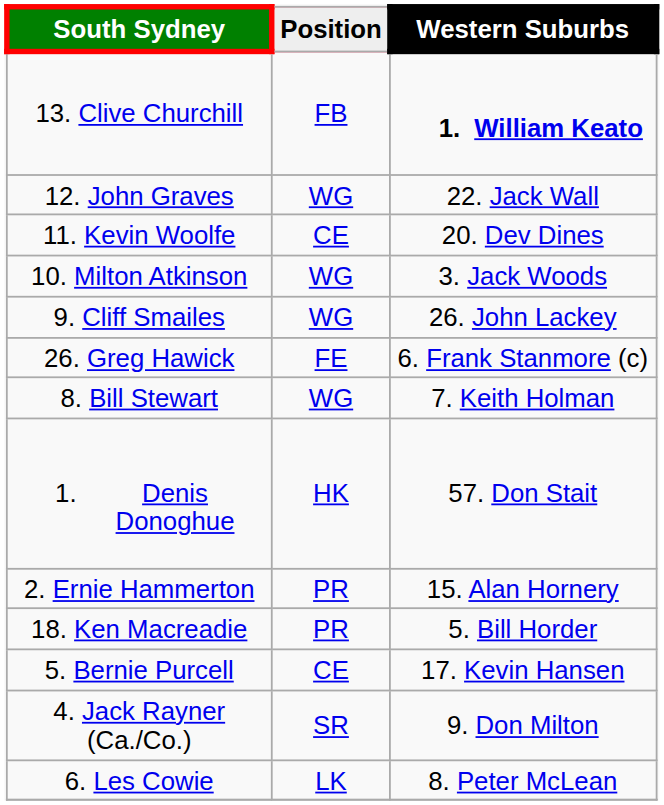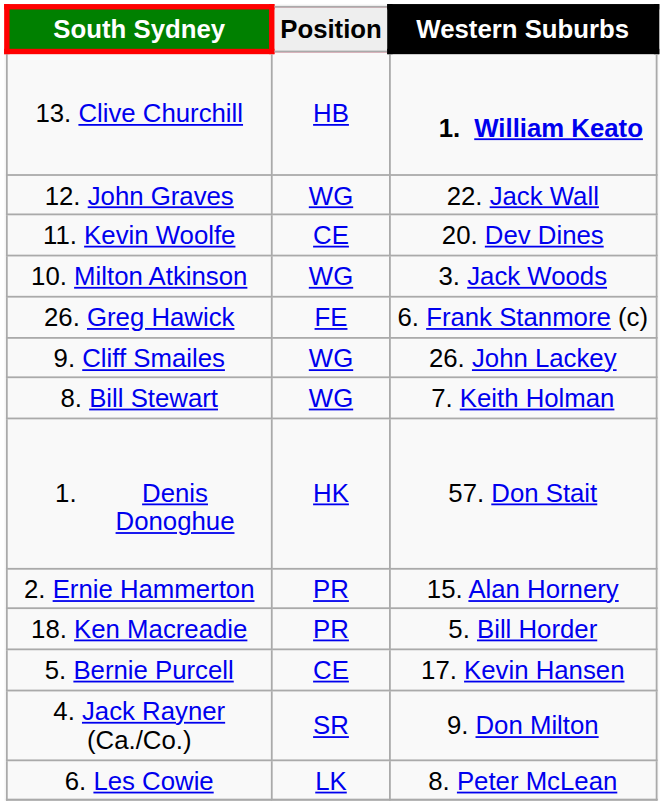13. Clive Churchill | Position: FB -> HB
rows swapped: 9. Cliff Smailes <-> 26. Greg Hawick
